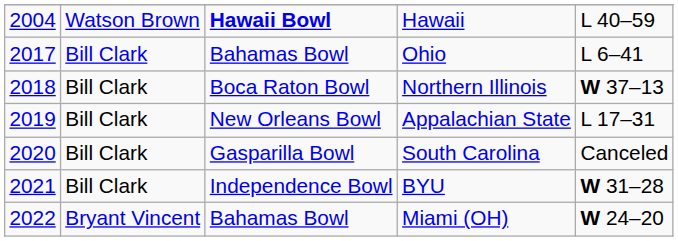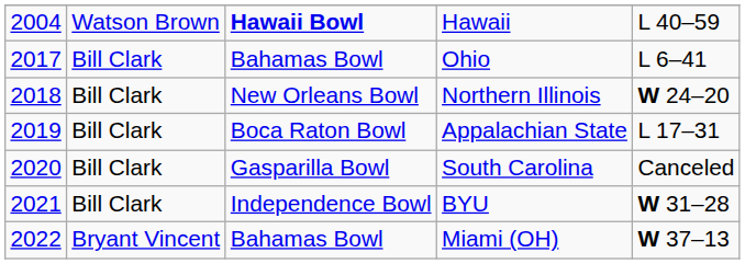Northern Illinois | column 3: Boca Raton Bowl -> New Orleans Bowl
Northern Illinois | column 5: W 37–13 -> W 24–20
Appalachian State | column 3: New Orleans Bowl -> Boca Raton Bowl
Miami (OH) | column 5: W 24–20 -> W 37–13
